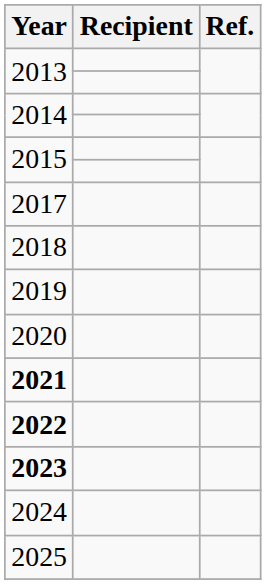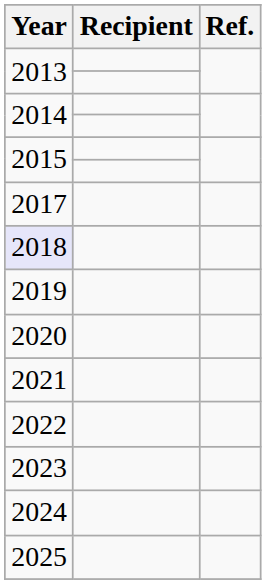2018 | Year: no background -> lavender background
2021 | Year: bold -> normal
2022 | Year: bold -> normal
2023 | Year: bold -> normal
